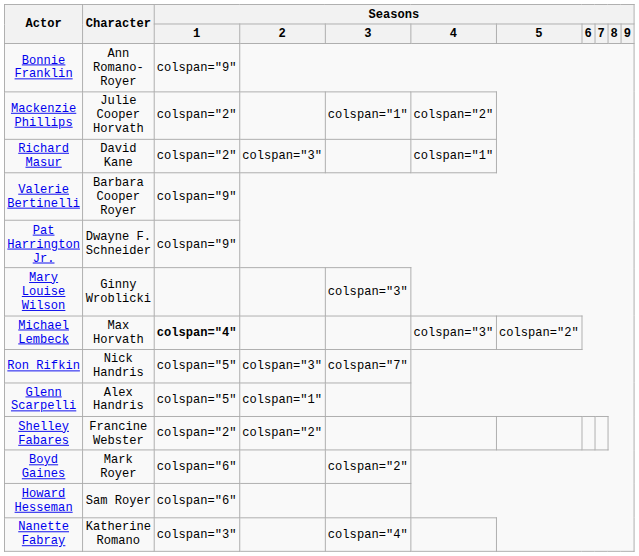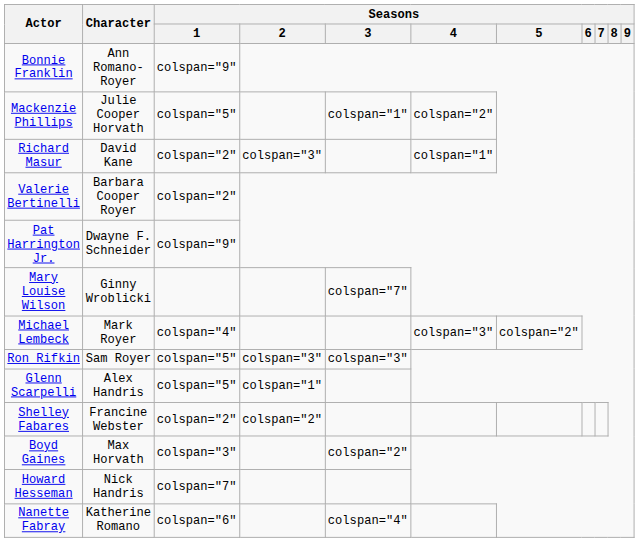Mackenzie Phillips | Seasons / 1: colspan="2" -> colspan="5"
Valerie Bertinelli | Seasons / 1: colspan="9" -> colspan="2"
Mary Louise Wilson | Seasons / 3: colspan="3" -> colspan="7"
Michael Lembeck | Character: Max Horvath -> Mark Royer
Michael Lembeck | Seasons / 1: bold -> normal
Ron Rifkin | Character: Nick Handris -> Sam Royer
Ron Rifkin | Seasons / 3: colspan="7" -> colspan="3"
Boyd Gaines | Character: Mark Royer -> Max Horvath
Boyd Gaines | Seasons / 1: colspan="6" -> colspan="3"
Howard Hesseman | Character: Sam Royer -> Nick Handris
Howard Hesseman | Seasons / 1: colspan="6" -> colspan="7"
Nanette Fabray | Seasons / 1: colspan="3" -> colspan="6"
